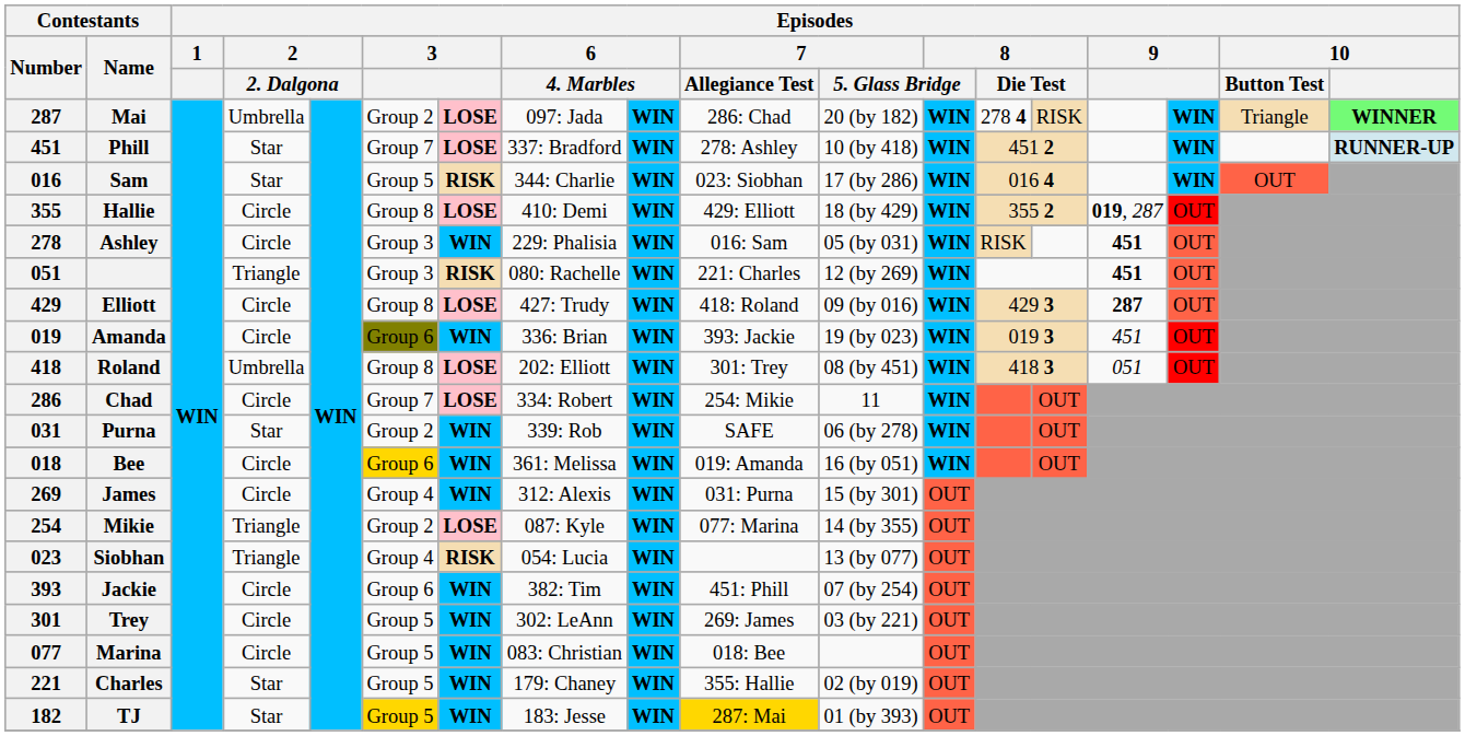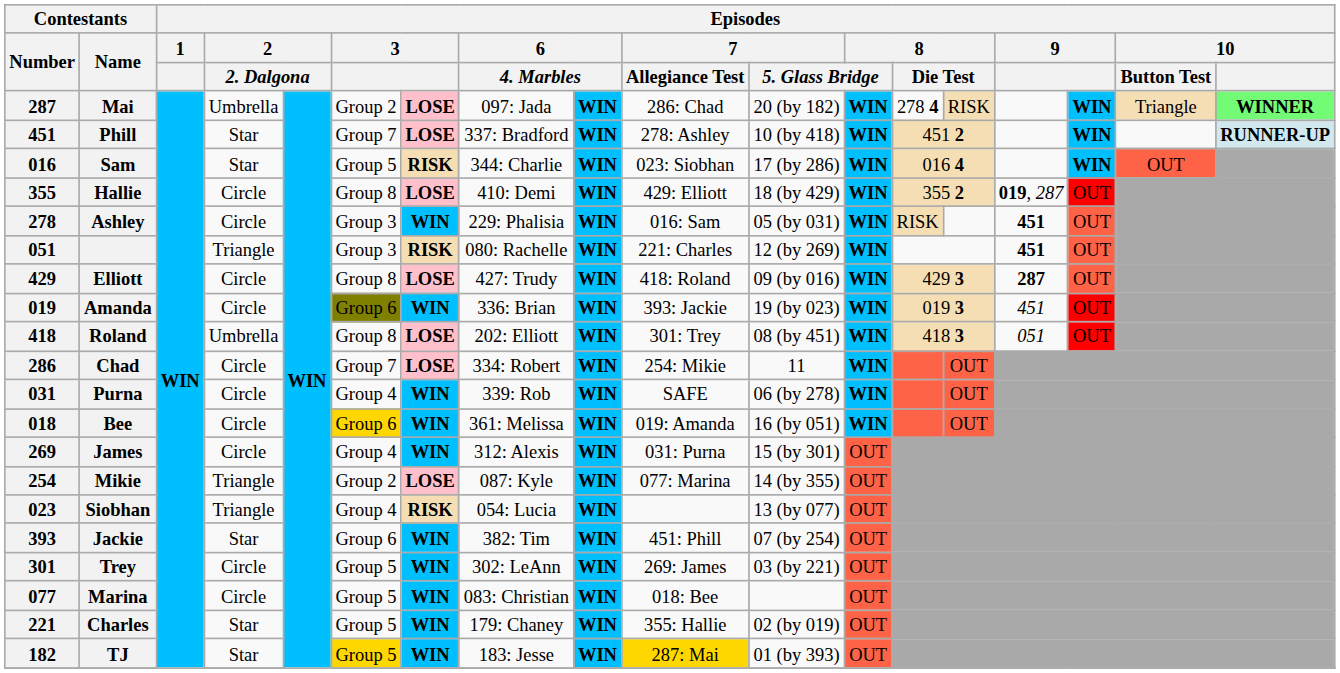Purna | column 4: Star -> Circle
Purna | column 6: Group 2 -> Group 4
Jackie | column 4: Circle -> Star
